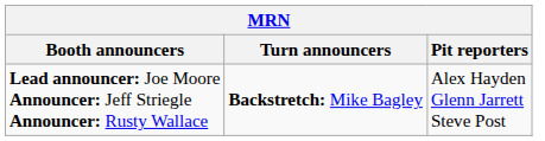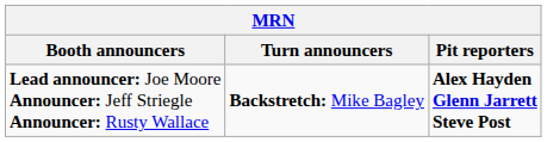row 3 | Pit reporters: normal -> bold
